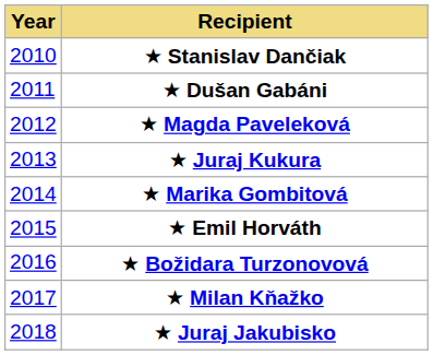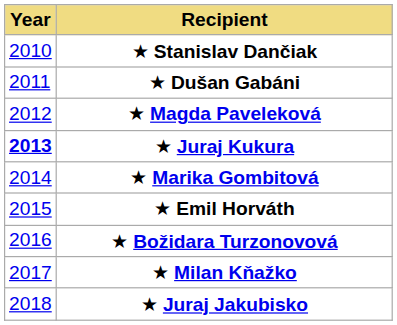★ Juraj Kukura | Year: normal -> bold
